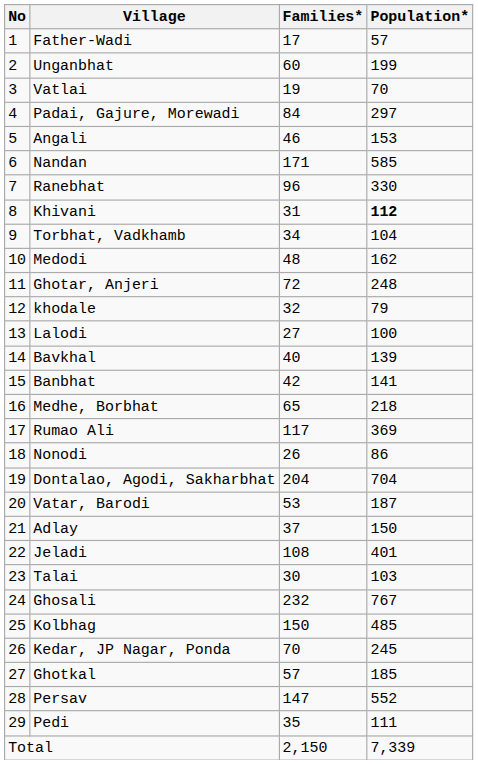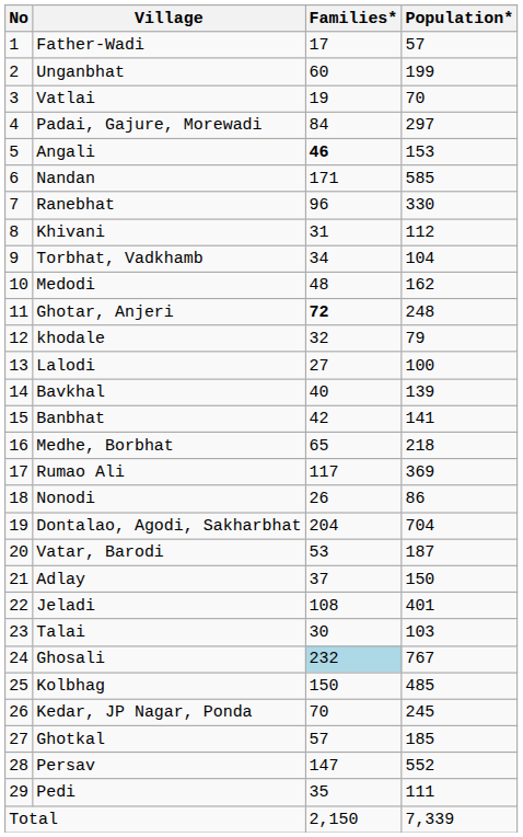Angali | Families*: normal -> bold
Khivani | Population*: bold -> normal
Ghotar, Anjeri | Families*: normal -> bold
Ghosali | Families*: no background -> lightblue background
